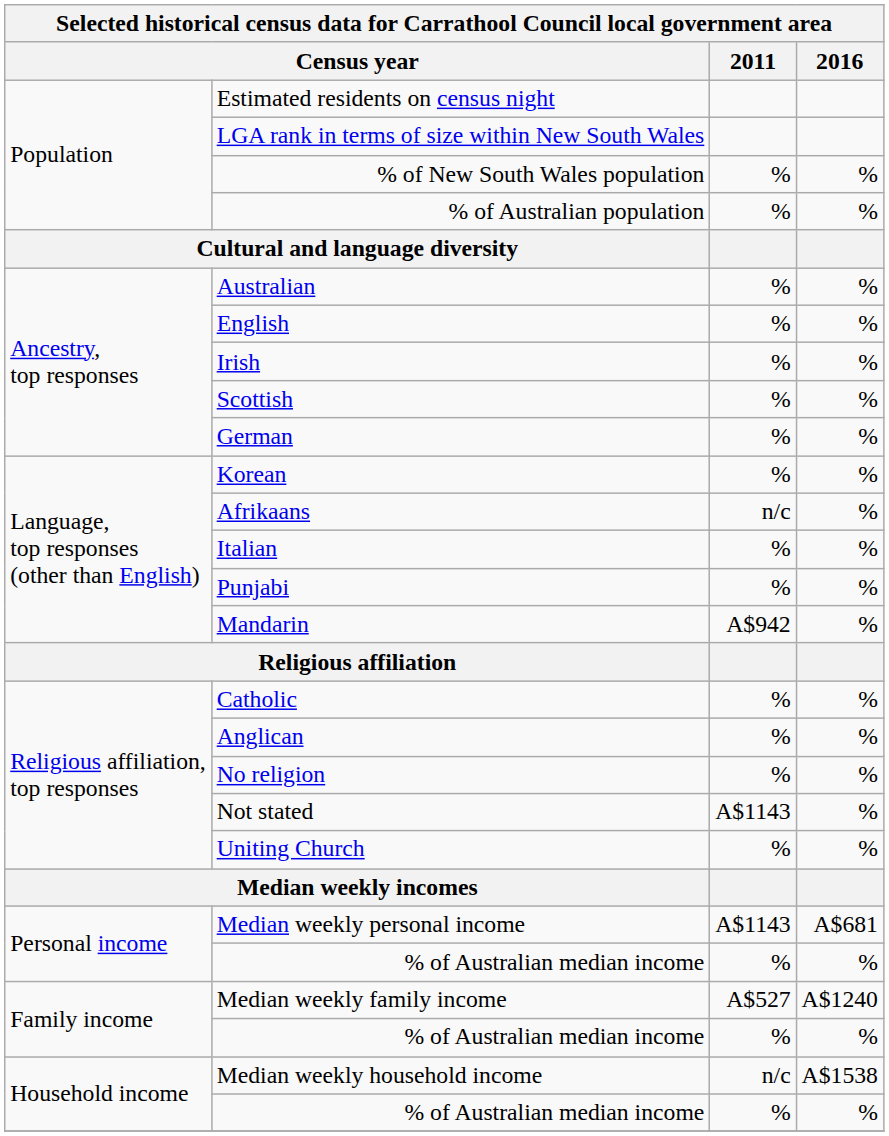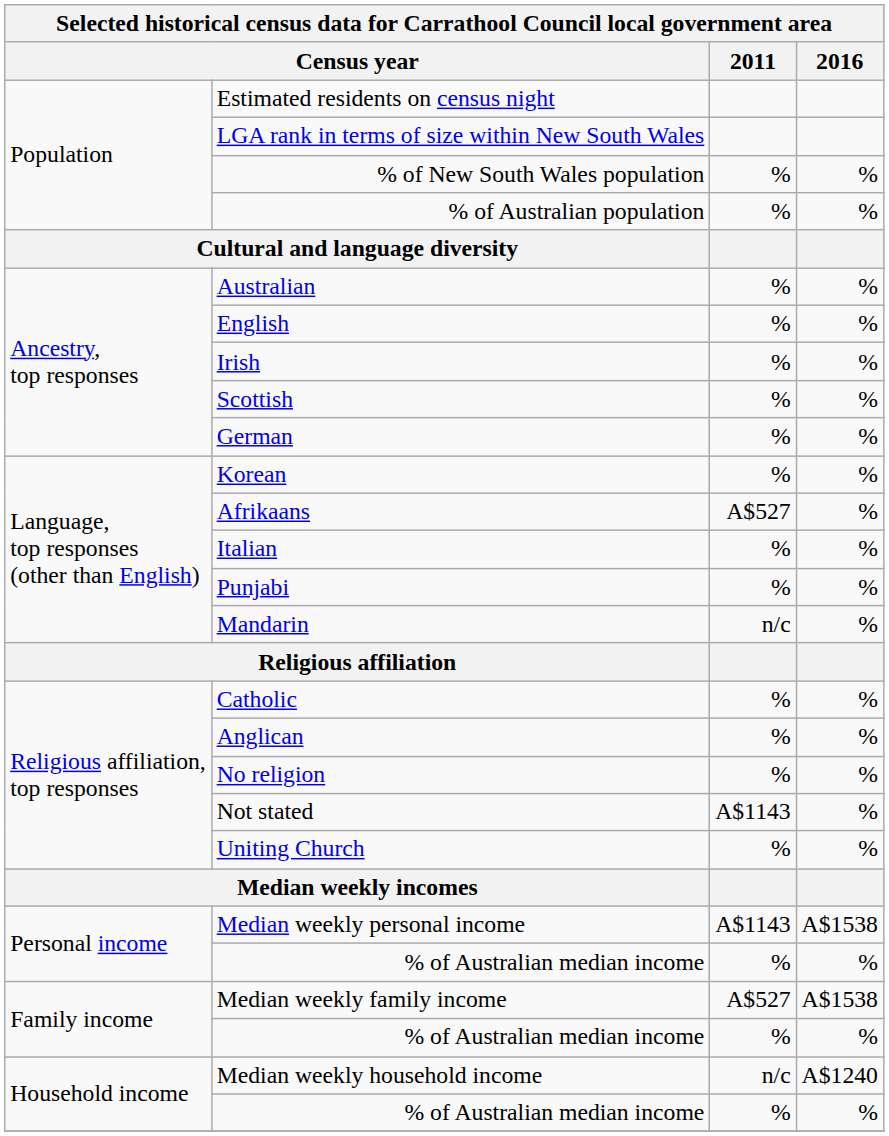Afrikaans | 2011: n/c -> A$527
Mandarin | 2011: A$942 -> n/c
Median weekly personal income | 2016: A$681 -> A$1538
Median weekly family income | 2016: A$1240 -> A$1538
Median weekly household income | 2016: A$1538 -> A$1240
